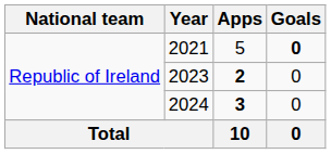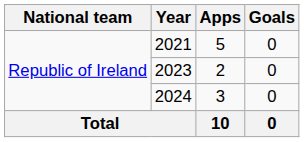2021 | Goals: bold -> normal
2023 | Apps: bold -> normal
2024 | Apps: bold -> normal
